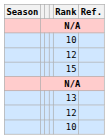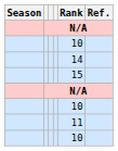row 4 | Rank / N/A: 12 -> 14
row 7 | Rank / N/A: 13 -> 10
row 8 | Rank / N/A: 12 -> 11
